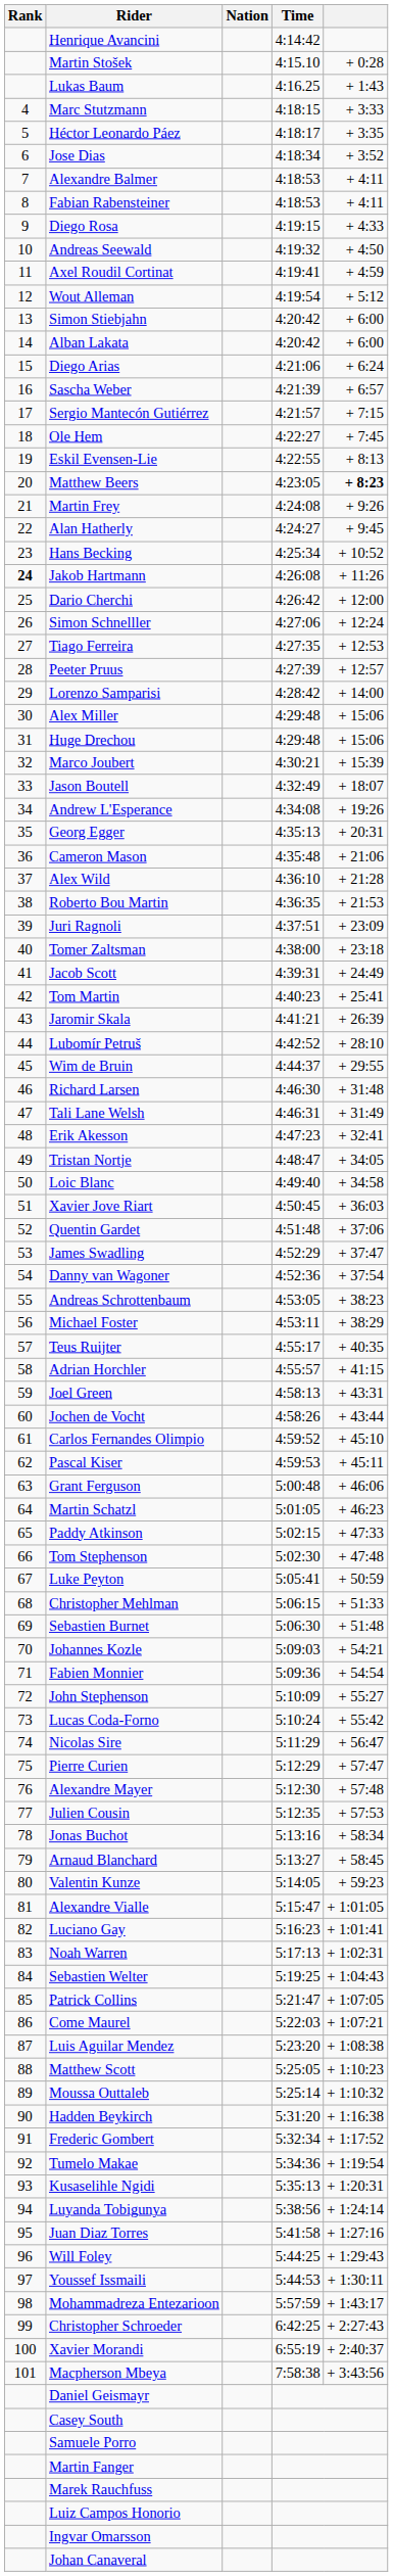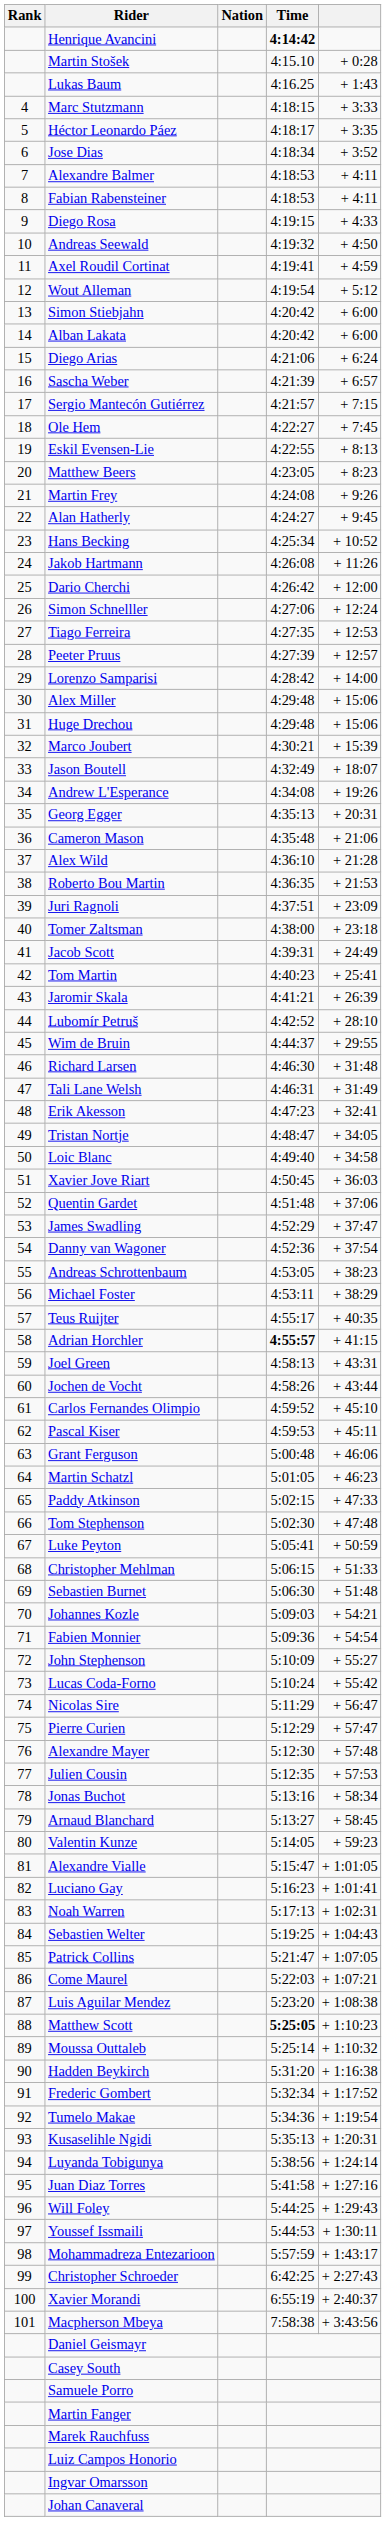Henrique Avancini | Time: normal -> bold
Matthew Beers | column 5: bold -> normal
Jakob Hartmann | Rank: bold -> normal
Adrian Horchler | Time: normal -> bold
Matthew Scott | Time: normal -> bold
